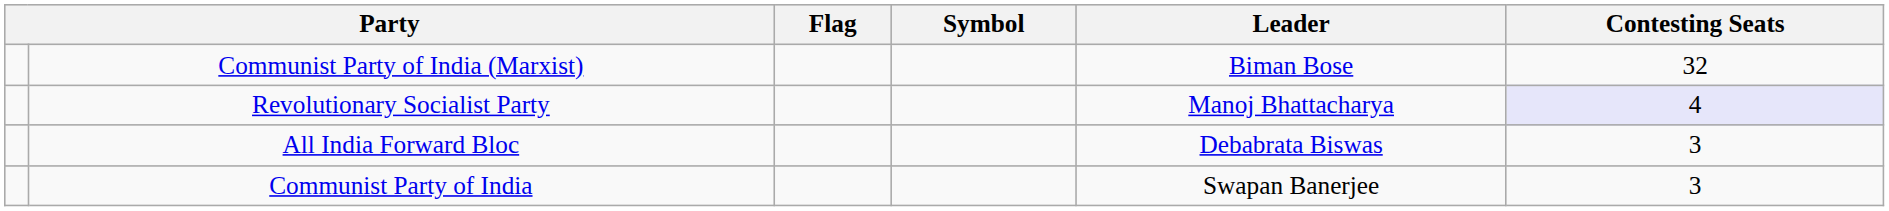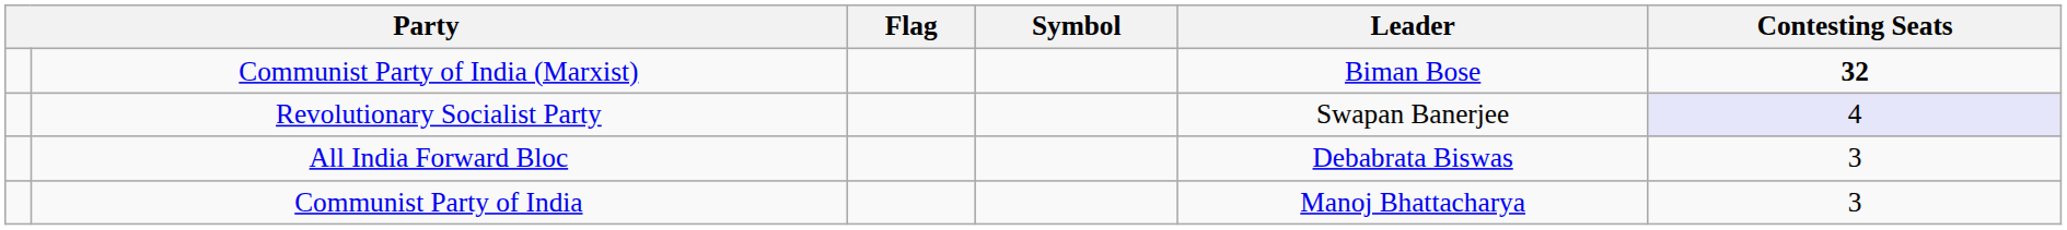Communist Party of India (Marxist) | Contesting Seats: normal -> bold
Revolutionary Socialist Party | Leader: Manoj Bhattacharya -> Swapan Banerjee
Communist Party of India | Leader: Swapan Banerjee -> Manoj Bhattacharya
